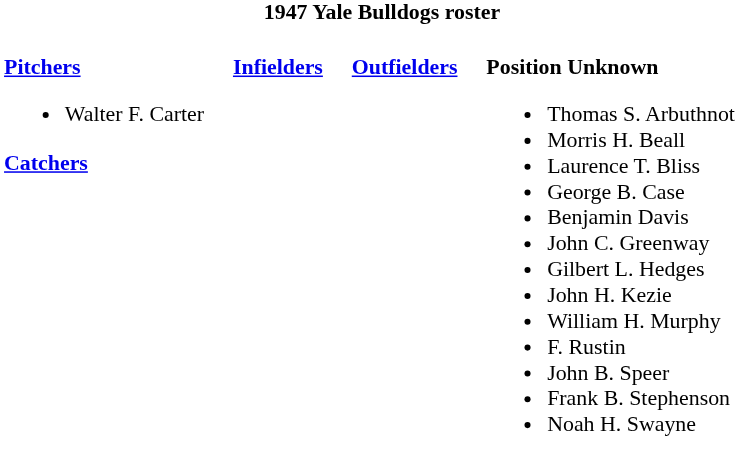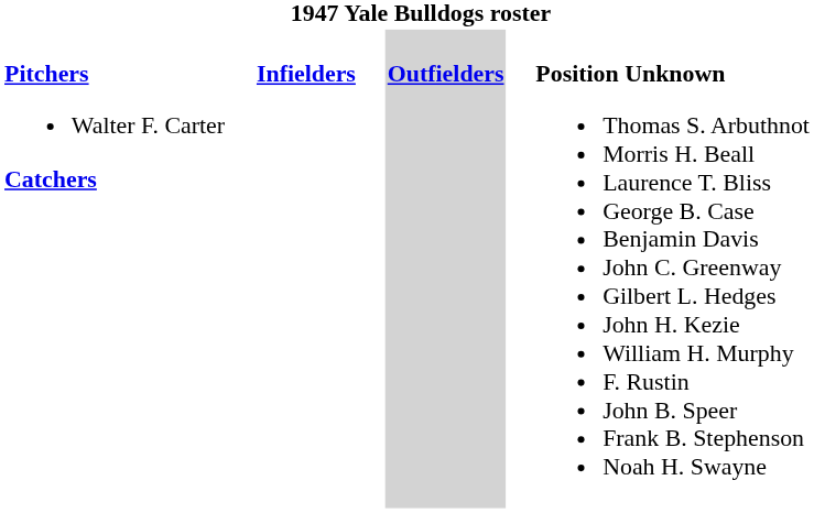Pitchers Walter F. Carter Catchers | column 3: no background -> lightgrey background
